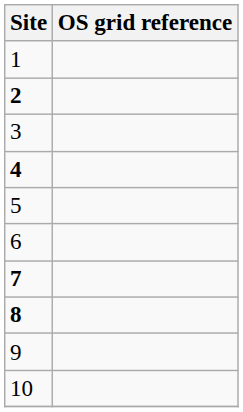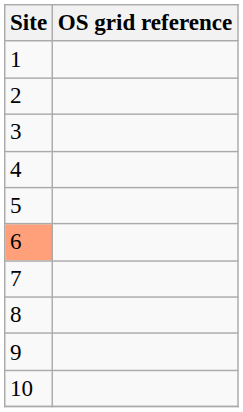2 | Site: bold -> normal
4 | Site: bold -> normal
6 | Site: no background -> lightsalmon background
7 | Site: bold -> normal
8 | Site: bold -> normal
